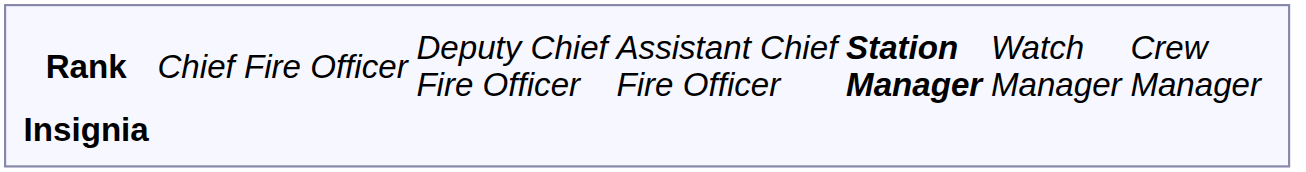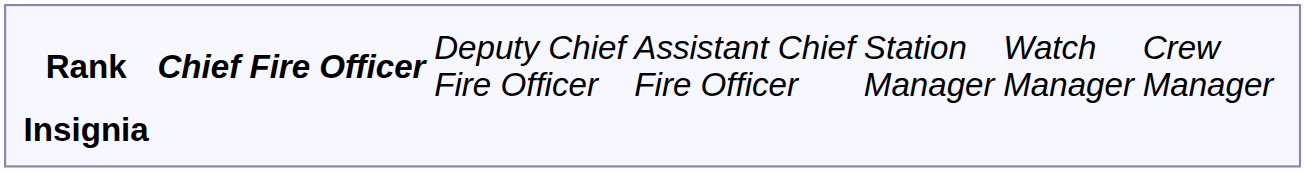Rank | column 2: normal -> bold
Rank | column 5: bold -> normal
